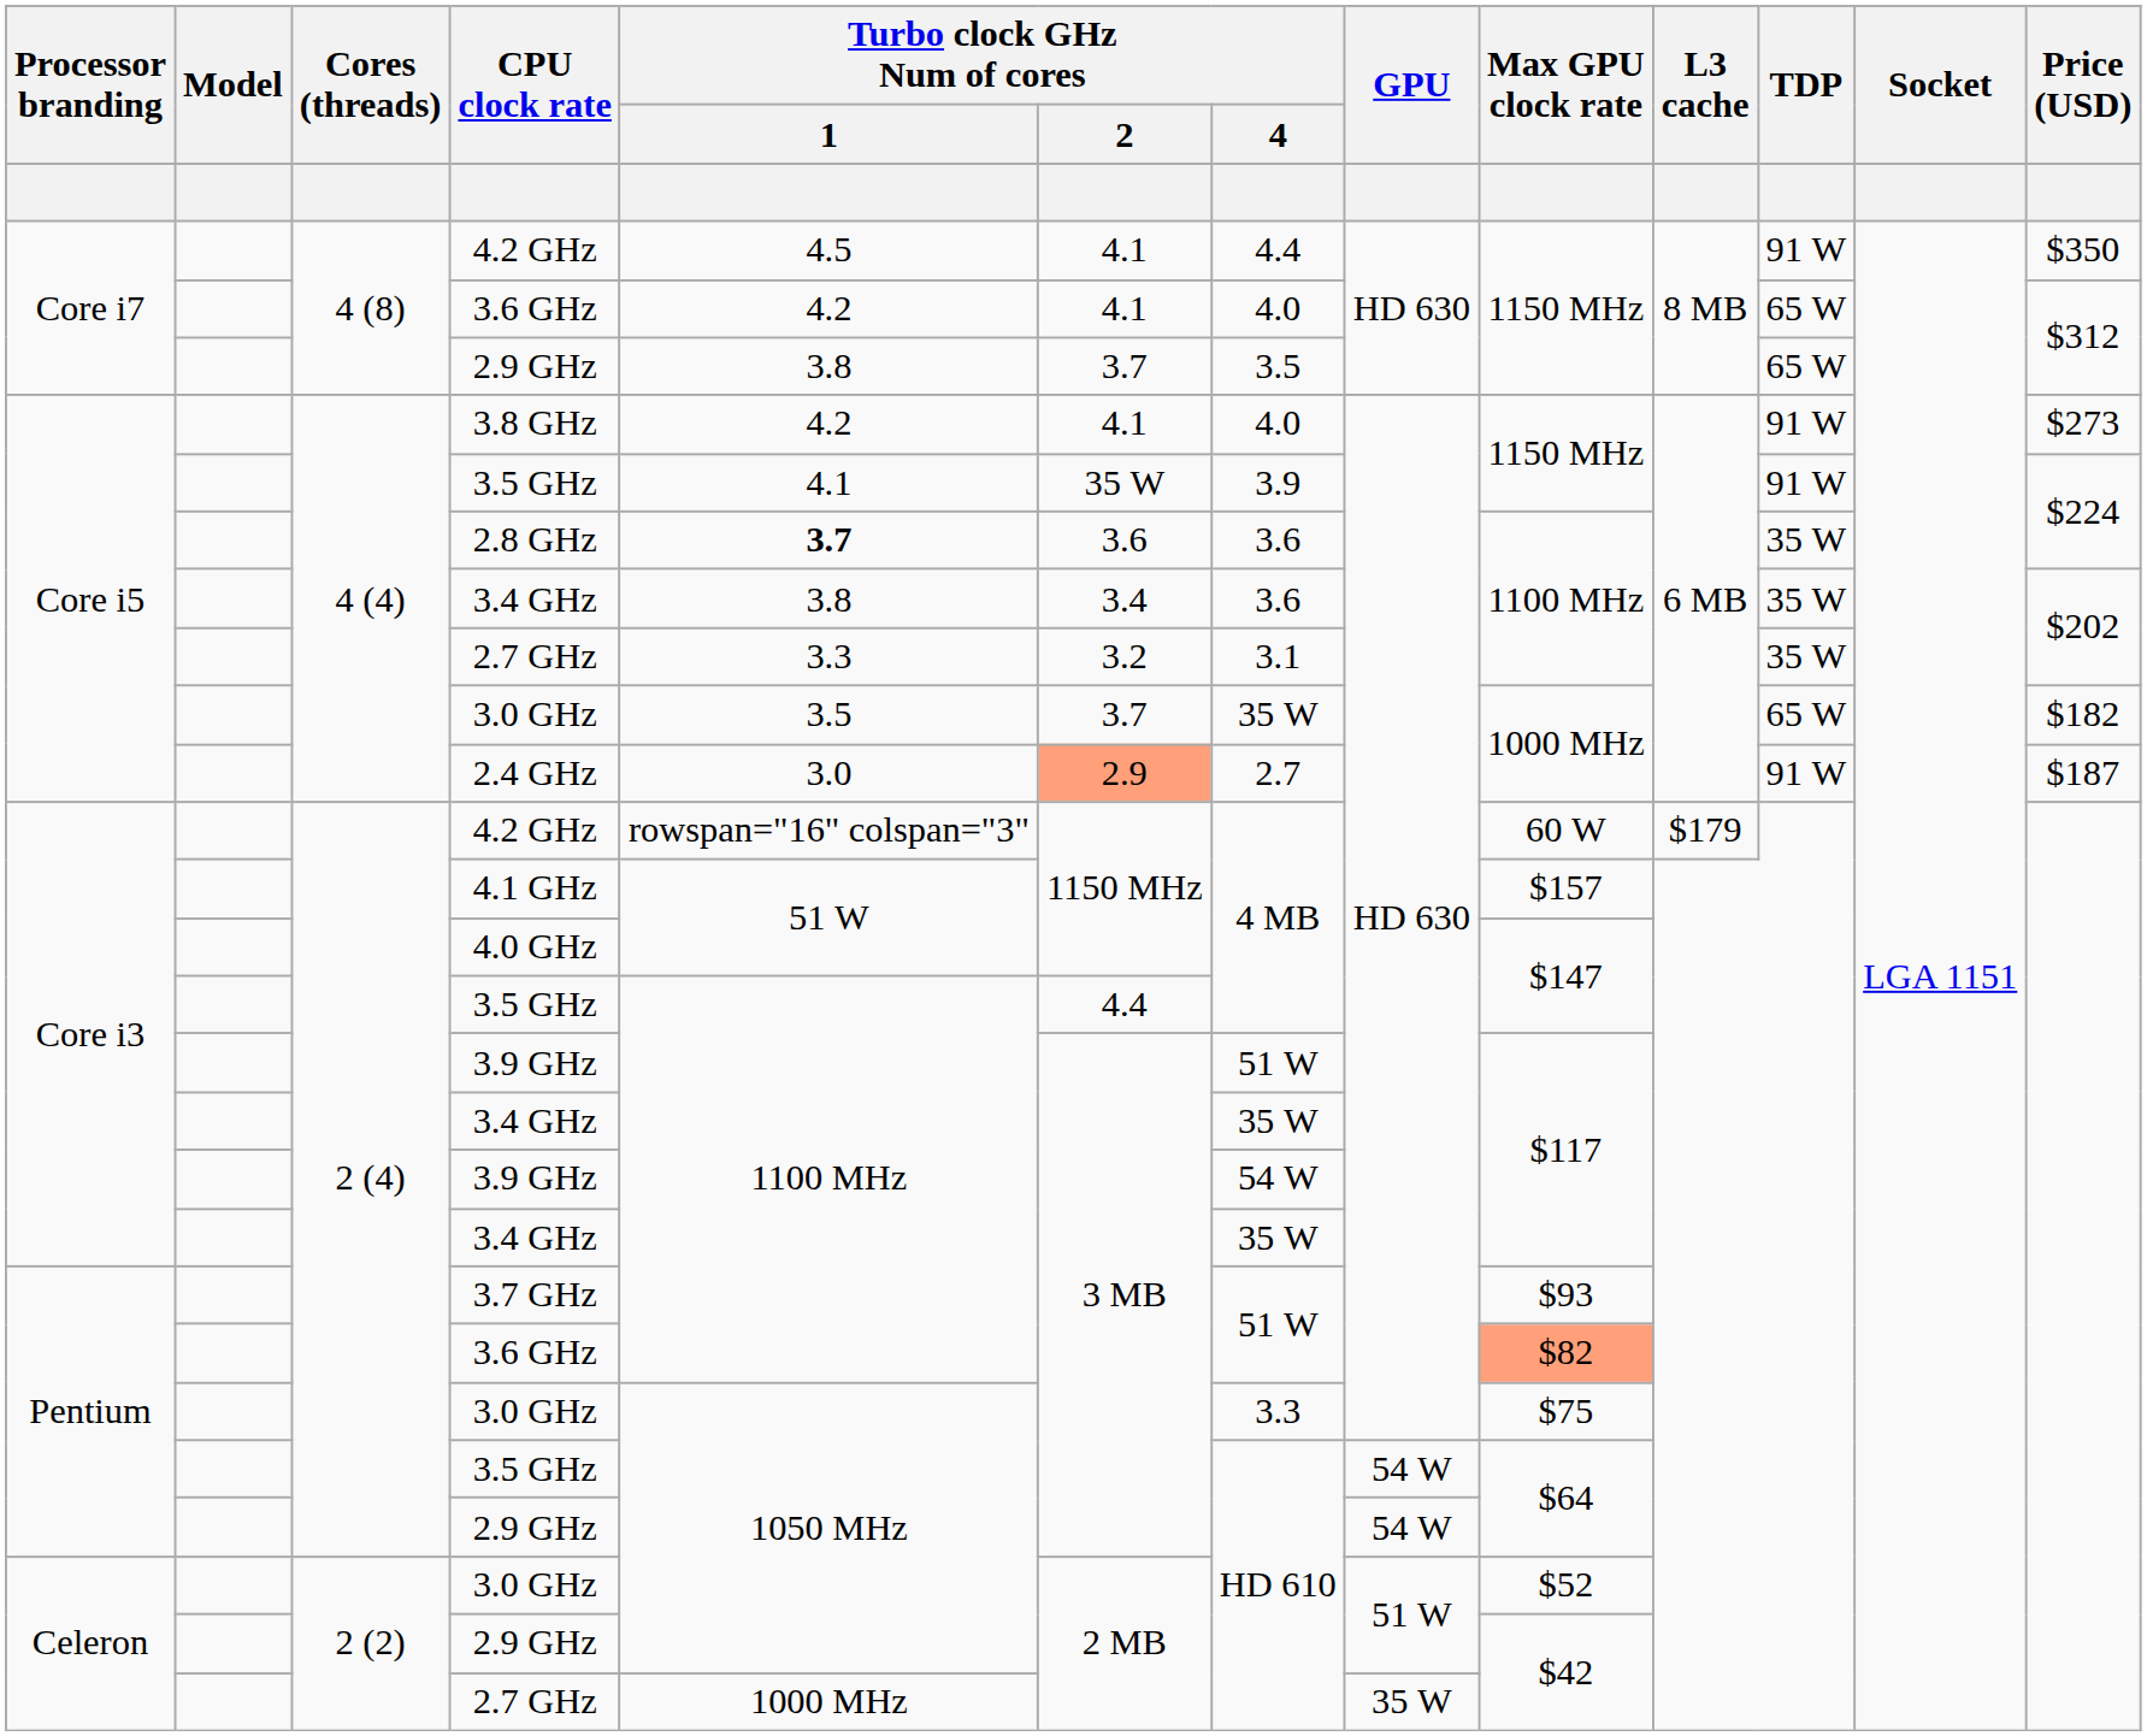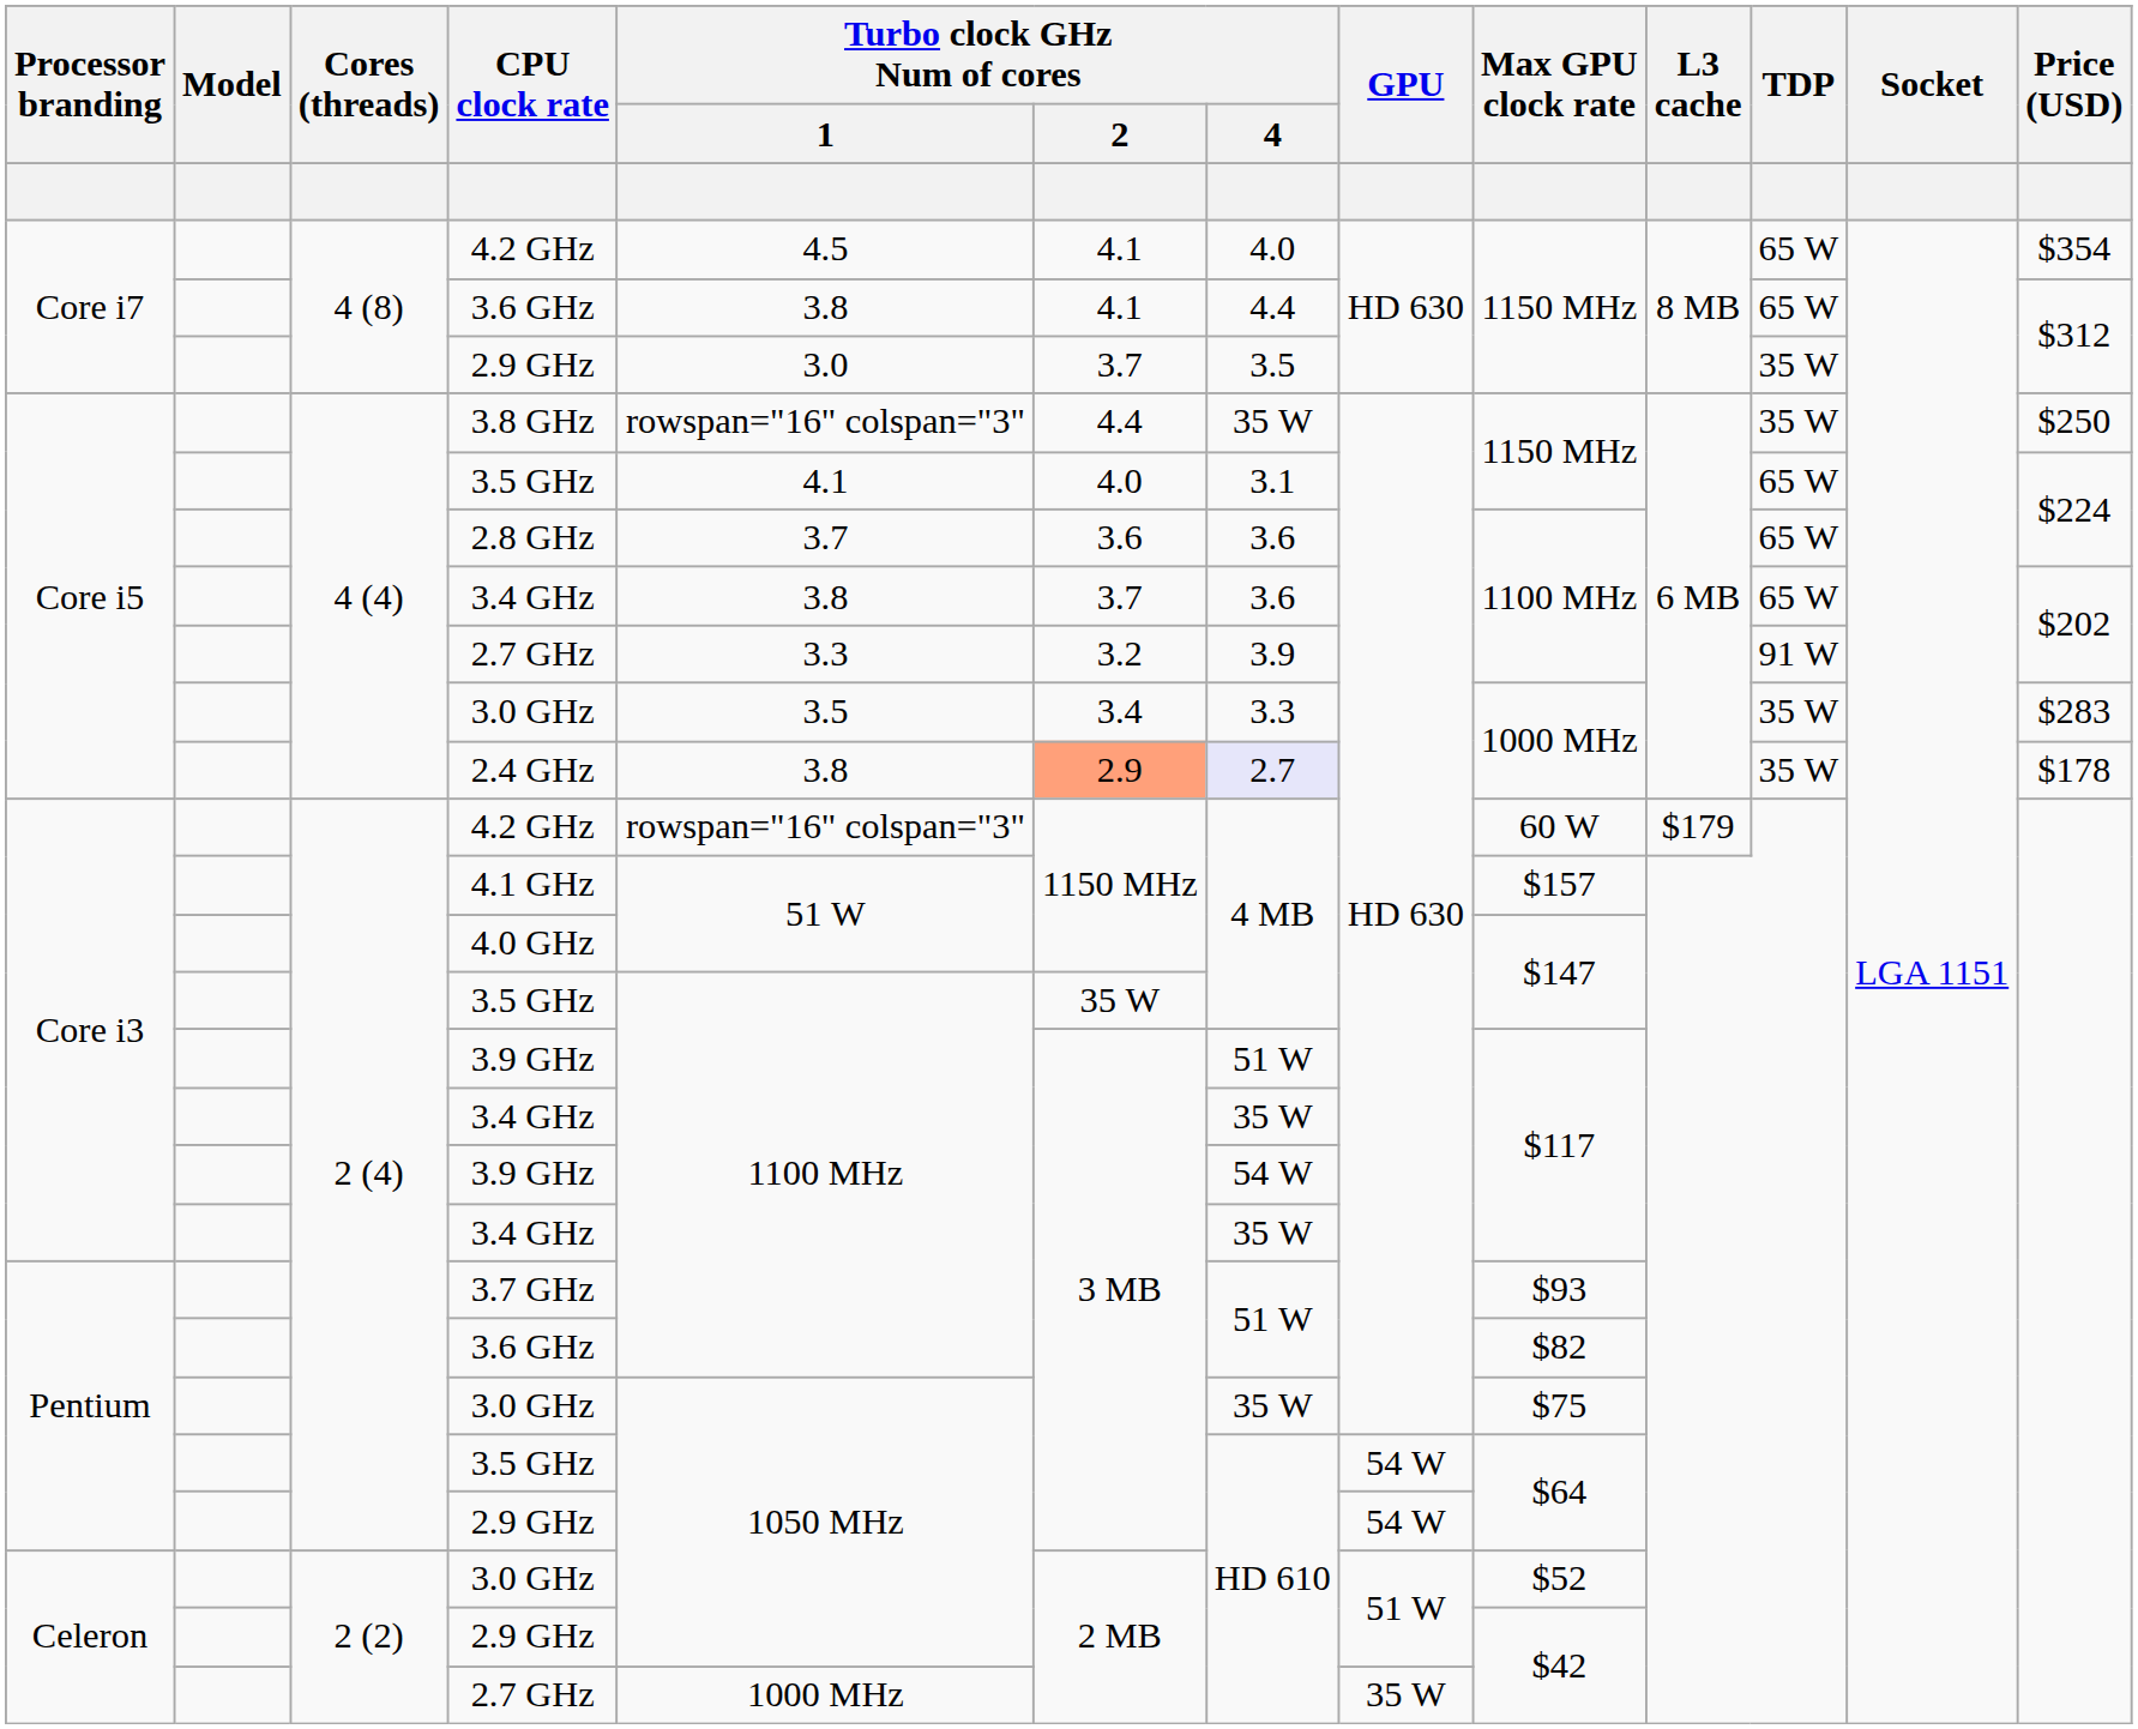Core i7 / 4.2 GHz | Turbo clock GHz Num of cores / 4: 4.4 -> 4.0
Core i7 / 4.2 GHz | TDP: 91 W -> 65 W
Core i7 / 4.2 GHz | Price (USD): $350 -> $354
Core i7 / 3.6 GHz | Turbo clock GHz Num of cores / 1: 4.2 -> 3.8
Core i7 / 3.6 GHz | Turbo clock GHz Num of cores / 4: 4.0 -> 4.4
Core i7 / 2.9 GHz | Turbo clock GHz Num of cores / 1: 3.8 -> 3.0
Core i7 / 2.9 GHz | TDP: 65 W -> 35 W
3.8 GHz | Turbo clock GHz Num of cores / 1: 4.2 -> rowspan="16" colspan="3"
3.8 GHz | Turbo clock GHz Num of cores / 2: 4.1 -> 4.4
3.8 GHz | Turbo clock GHz Num of cores / 4: 4.0 -> 35 W
3.8 GHz | TDP: 91 W -> 35 W
3.8 GHz | Price (USD): $273 -> $250
Core i5 / 3.5 GHz | Turbo clock GHz Num of cores / 2: 35 W -> 4.0
Core i5 / 3.5 GHz | Turbo clock GHz Num of cores / 4: 3.9 -> 3.1
Core i5 / 3.5 GHz | TDP: 91 W -> 65 W
2.8 GHz | Turbo clock GHz Num of cores / 1: bold -> normal
2.8 GHz | TDP: 35 W -> 65 W
Core i5 / 3.4 GHz | Turbo clock GHz Num of cores / 2: 3.4 -> 3.7
Core i5 / 3.4 GHz | TDP: 35 W -> 65 W
Core i5 / 2.7 GHz | Turbo clock GHz Num of cores / 4: 3.1 -> 3.9
Core i5 / 2.7 GHz | TDP: 35 W -> 91 W
Core i5 / 3.0 GHz | Turbo clock GHz Num of cores / 2: 3.7 -> 3.4
Core i5 / 3.0 GHz | Turbo clock GHz Num of cores / 4: 35 W -> 3.3
Core i5 / 3.0 GHz | TDP: 65 W -> 35 W
Core i5 / 3.0 GHz | Price (USD): $182 -> $283
2.4 GHz | Turbo clock GHz Num of cores / 1: 3.0 -> 3.8
2.4 GHz | Turbo clock GHz Num of cores / 4: no background -> lavender background
2.4 GHz | TDP: 91 W -> 35 W
2.4 GHz | Price (USD): $187 -> $178
Core i3 / 3.5 GHz | Turbo clock GHz Num of cores / 2: 4.4 -> 35 W
Pentium / 3.6 GHz | Max GPU clock rate: lightsalmon background -> no background
Pentium / 3.0 GHz | Turbo clock GHz Num of cores / 4: 3.3 -> 35 W
